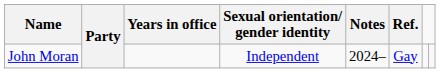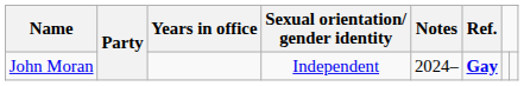John Moran | Ref.: normal -> bold
